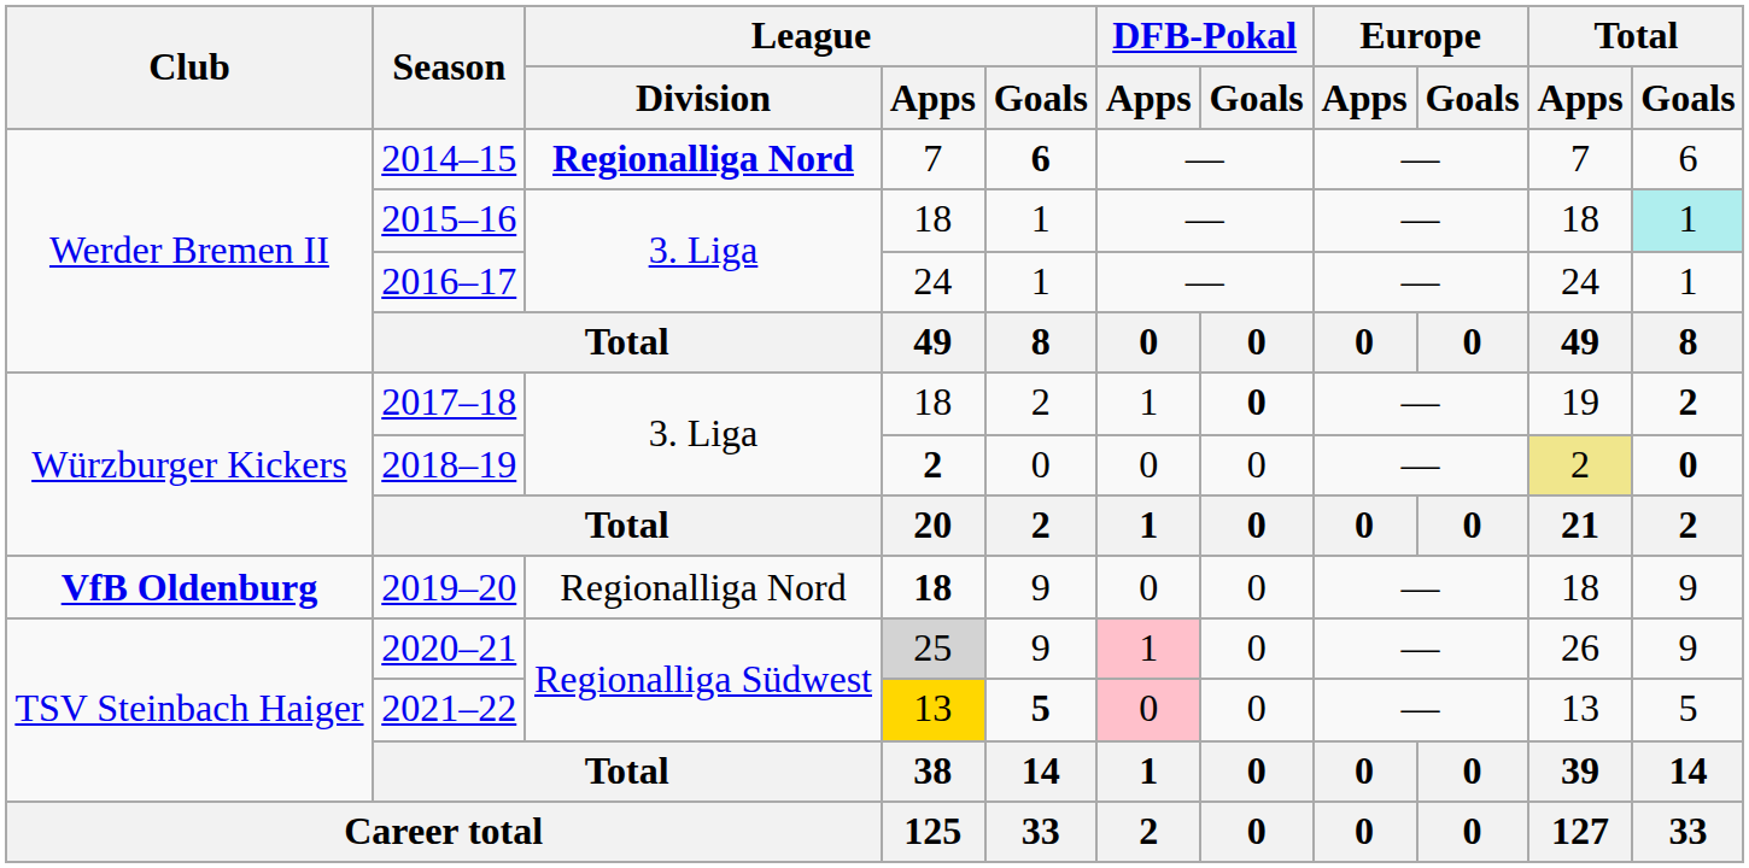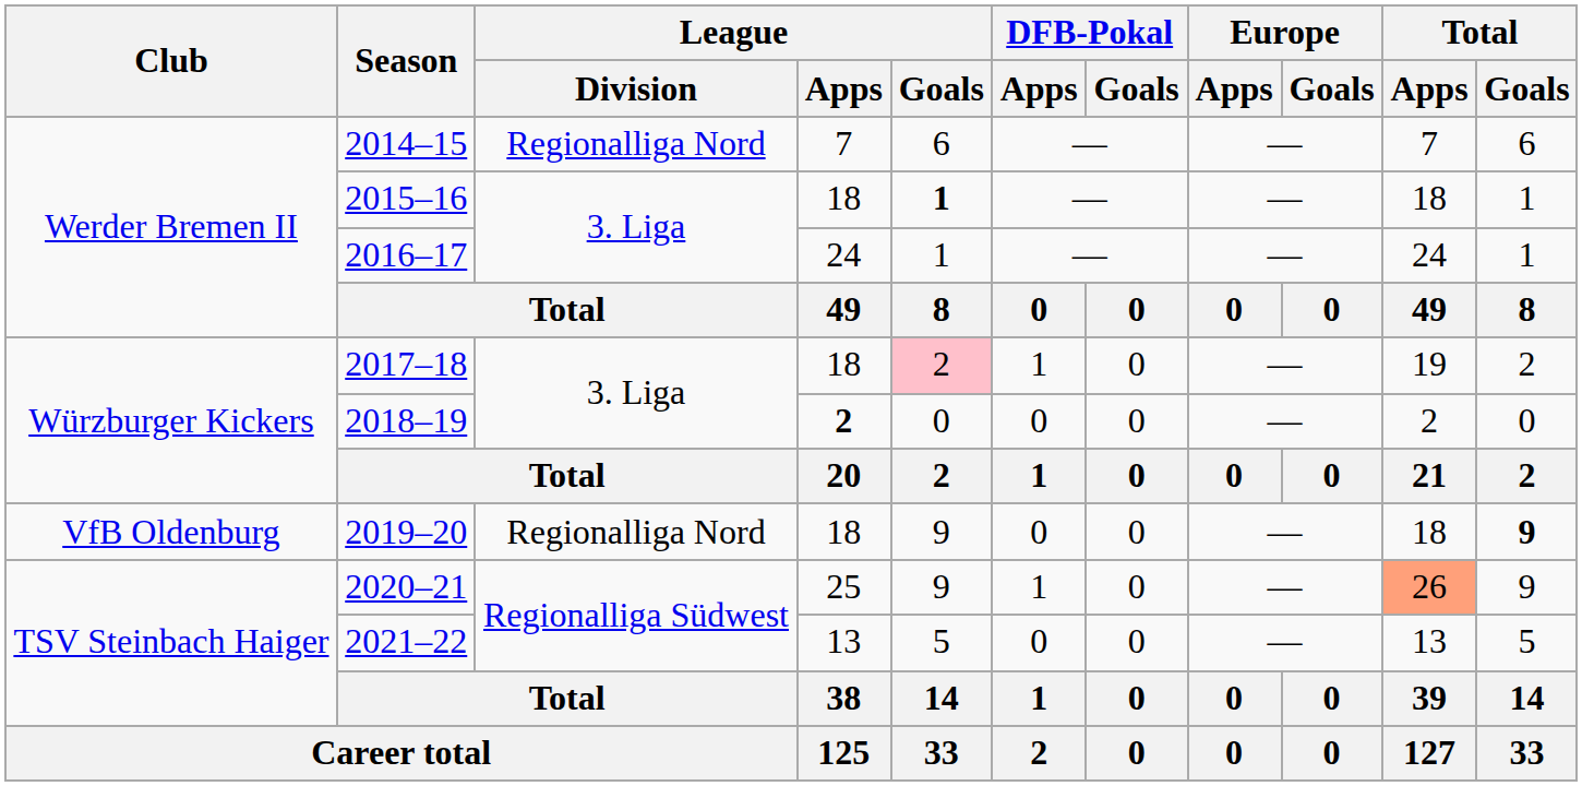2014–15 | League / Division: bold -> normal
2014–15 | League / Goals: bold -> normal
2015–16 | League / Goals: normal -> bold
2015–16 | Total / Goals: paleturquoise background -> no background
2017–18 | League / Goals: no background -> pink background
2017–18 | DFB-Pokal / Goals: bold -> normal
2017–18 | Total / Goals: bold -> normal
2018–19 | Total / Apps: khaki background -> no background
2018–19 | Total / Goals: bold -> normal
2019–20 | Club: bold -> normal
2019–20 | League / Apps: bold -> normal
2019–20 | Total / Goals: normal -> bold
2020–21 | League / Apps: lightgrey background -> no background
2020–21 | DFB-Pokal / Apps: pink background -> no background
2020–21 | Total / Apps: no background -> lightsalmon background
2021–22 | League / Apps: gold background -> no background
2021–22 | League / Goals: bold -> normal
2021–22 | DFB-Pokal / Apps: pink background -> no background
